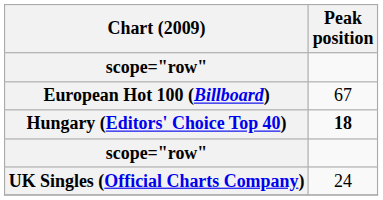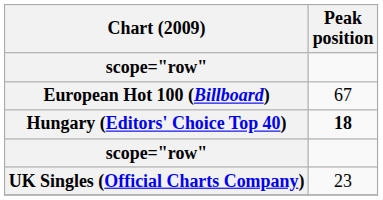UK Singles (Official Charts Company) | Peak position: 24 -> 23
